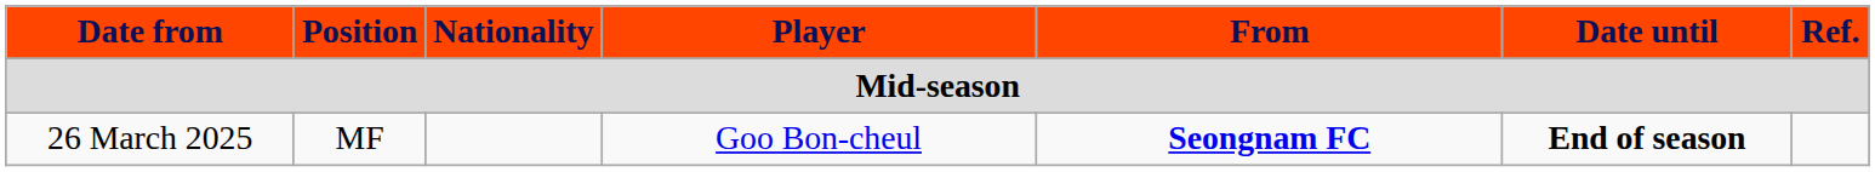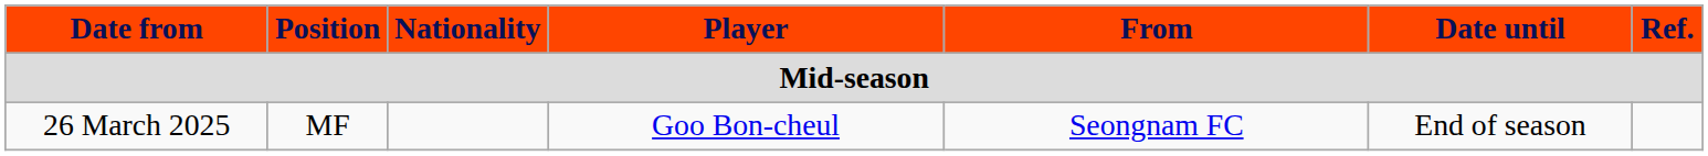26 March 2025 | From: bold -> normal
26 March 2025 | Date until: bold -> normal
